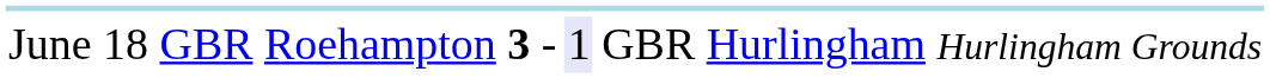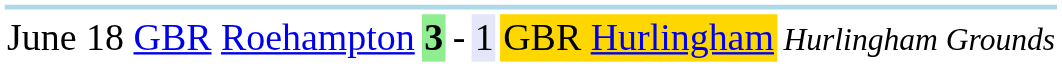June 18 | column 3: no background -> lightgreen background
June 18 | column 6: no background -> gold background
